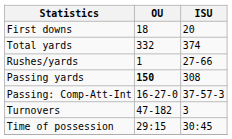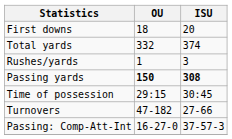Rushes/yards | ISU: 27-66 -> 3
Passing yards | ISU: normal -> bold
rows swapped: Passing: Comp-Att-Int <-> Time of possession
Turnovers | ISU: 3 -> 27-66
